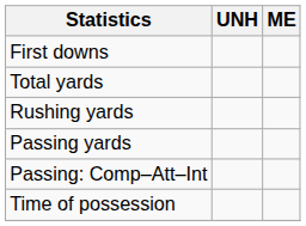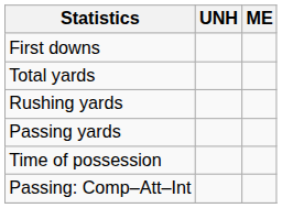rows swapped: Passing: Comp–Att–Int <-> Time of possession
